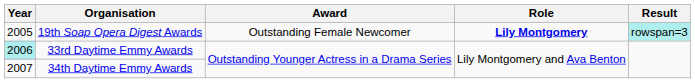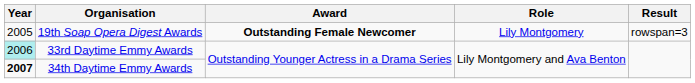19th Soap Opera Digest Awards | Award: normal -> bold
19th Soap Opera Digest Awards | Role: bold -> normal
19th Soap Opera Digest Awards | Result: paleturquoise background -> no background
34th Daytime Emmy Awards | Year: normal -> bold
